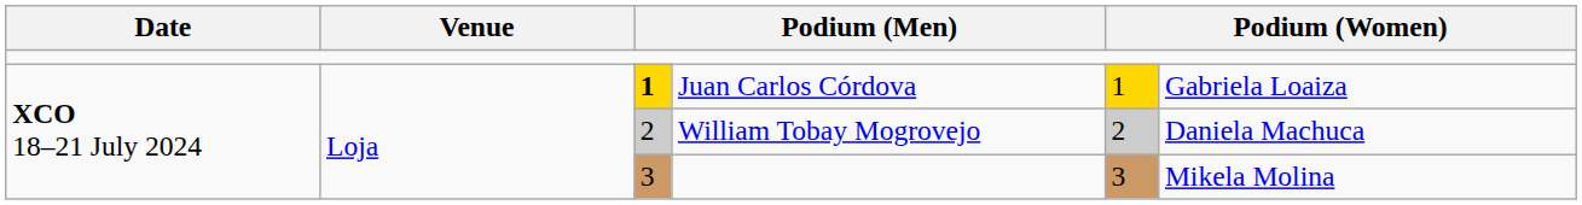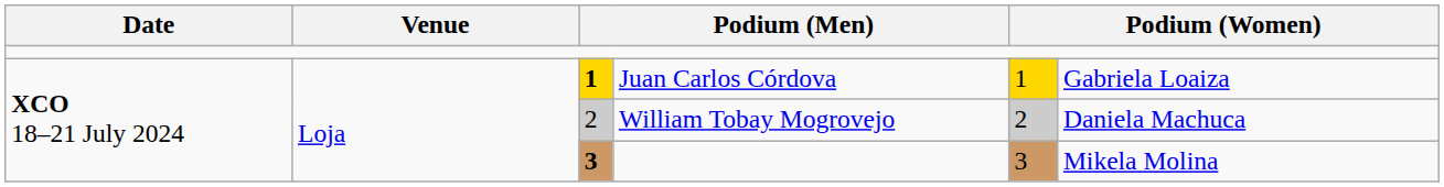row 5 | column 3: normal -> bold
